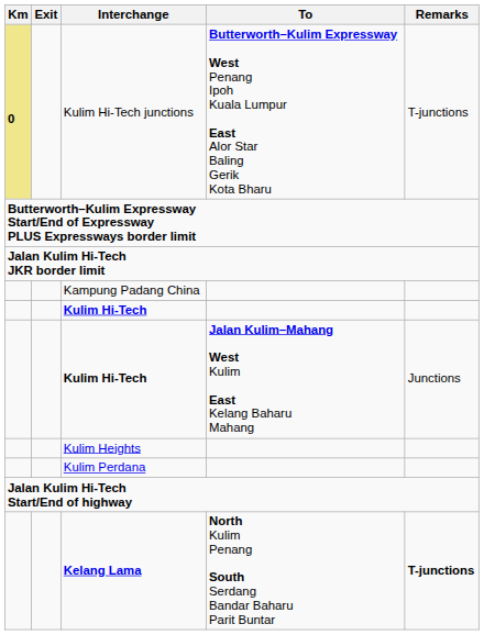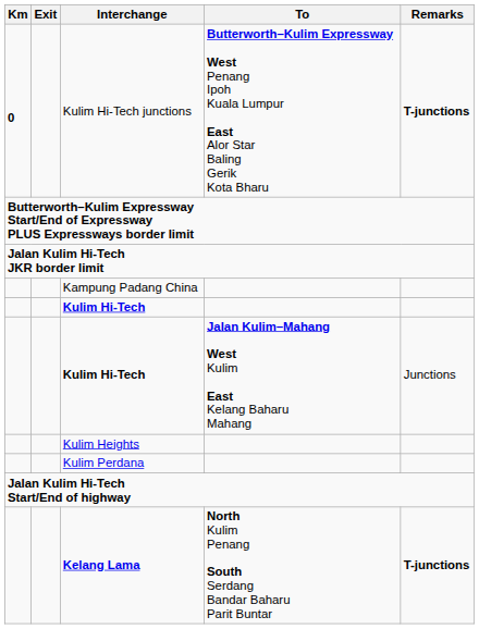Kulim Hi-Tech junctions | Km: khaki background -> no background
Kulim Hi-Tech junctions | Remarks: normal -> bold
